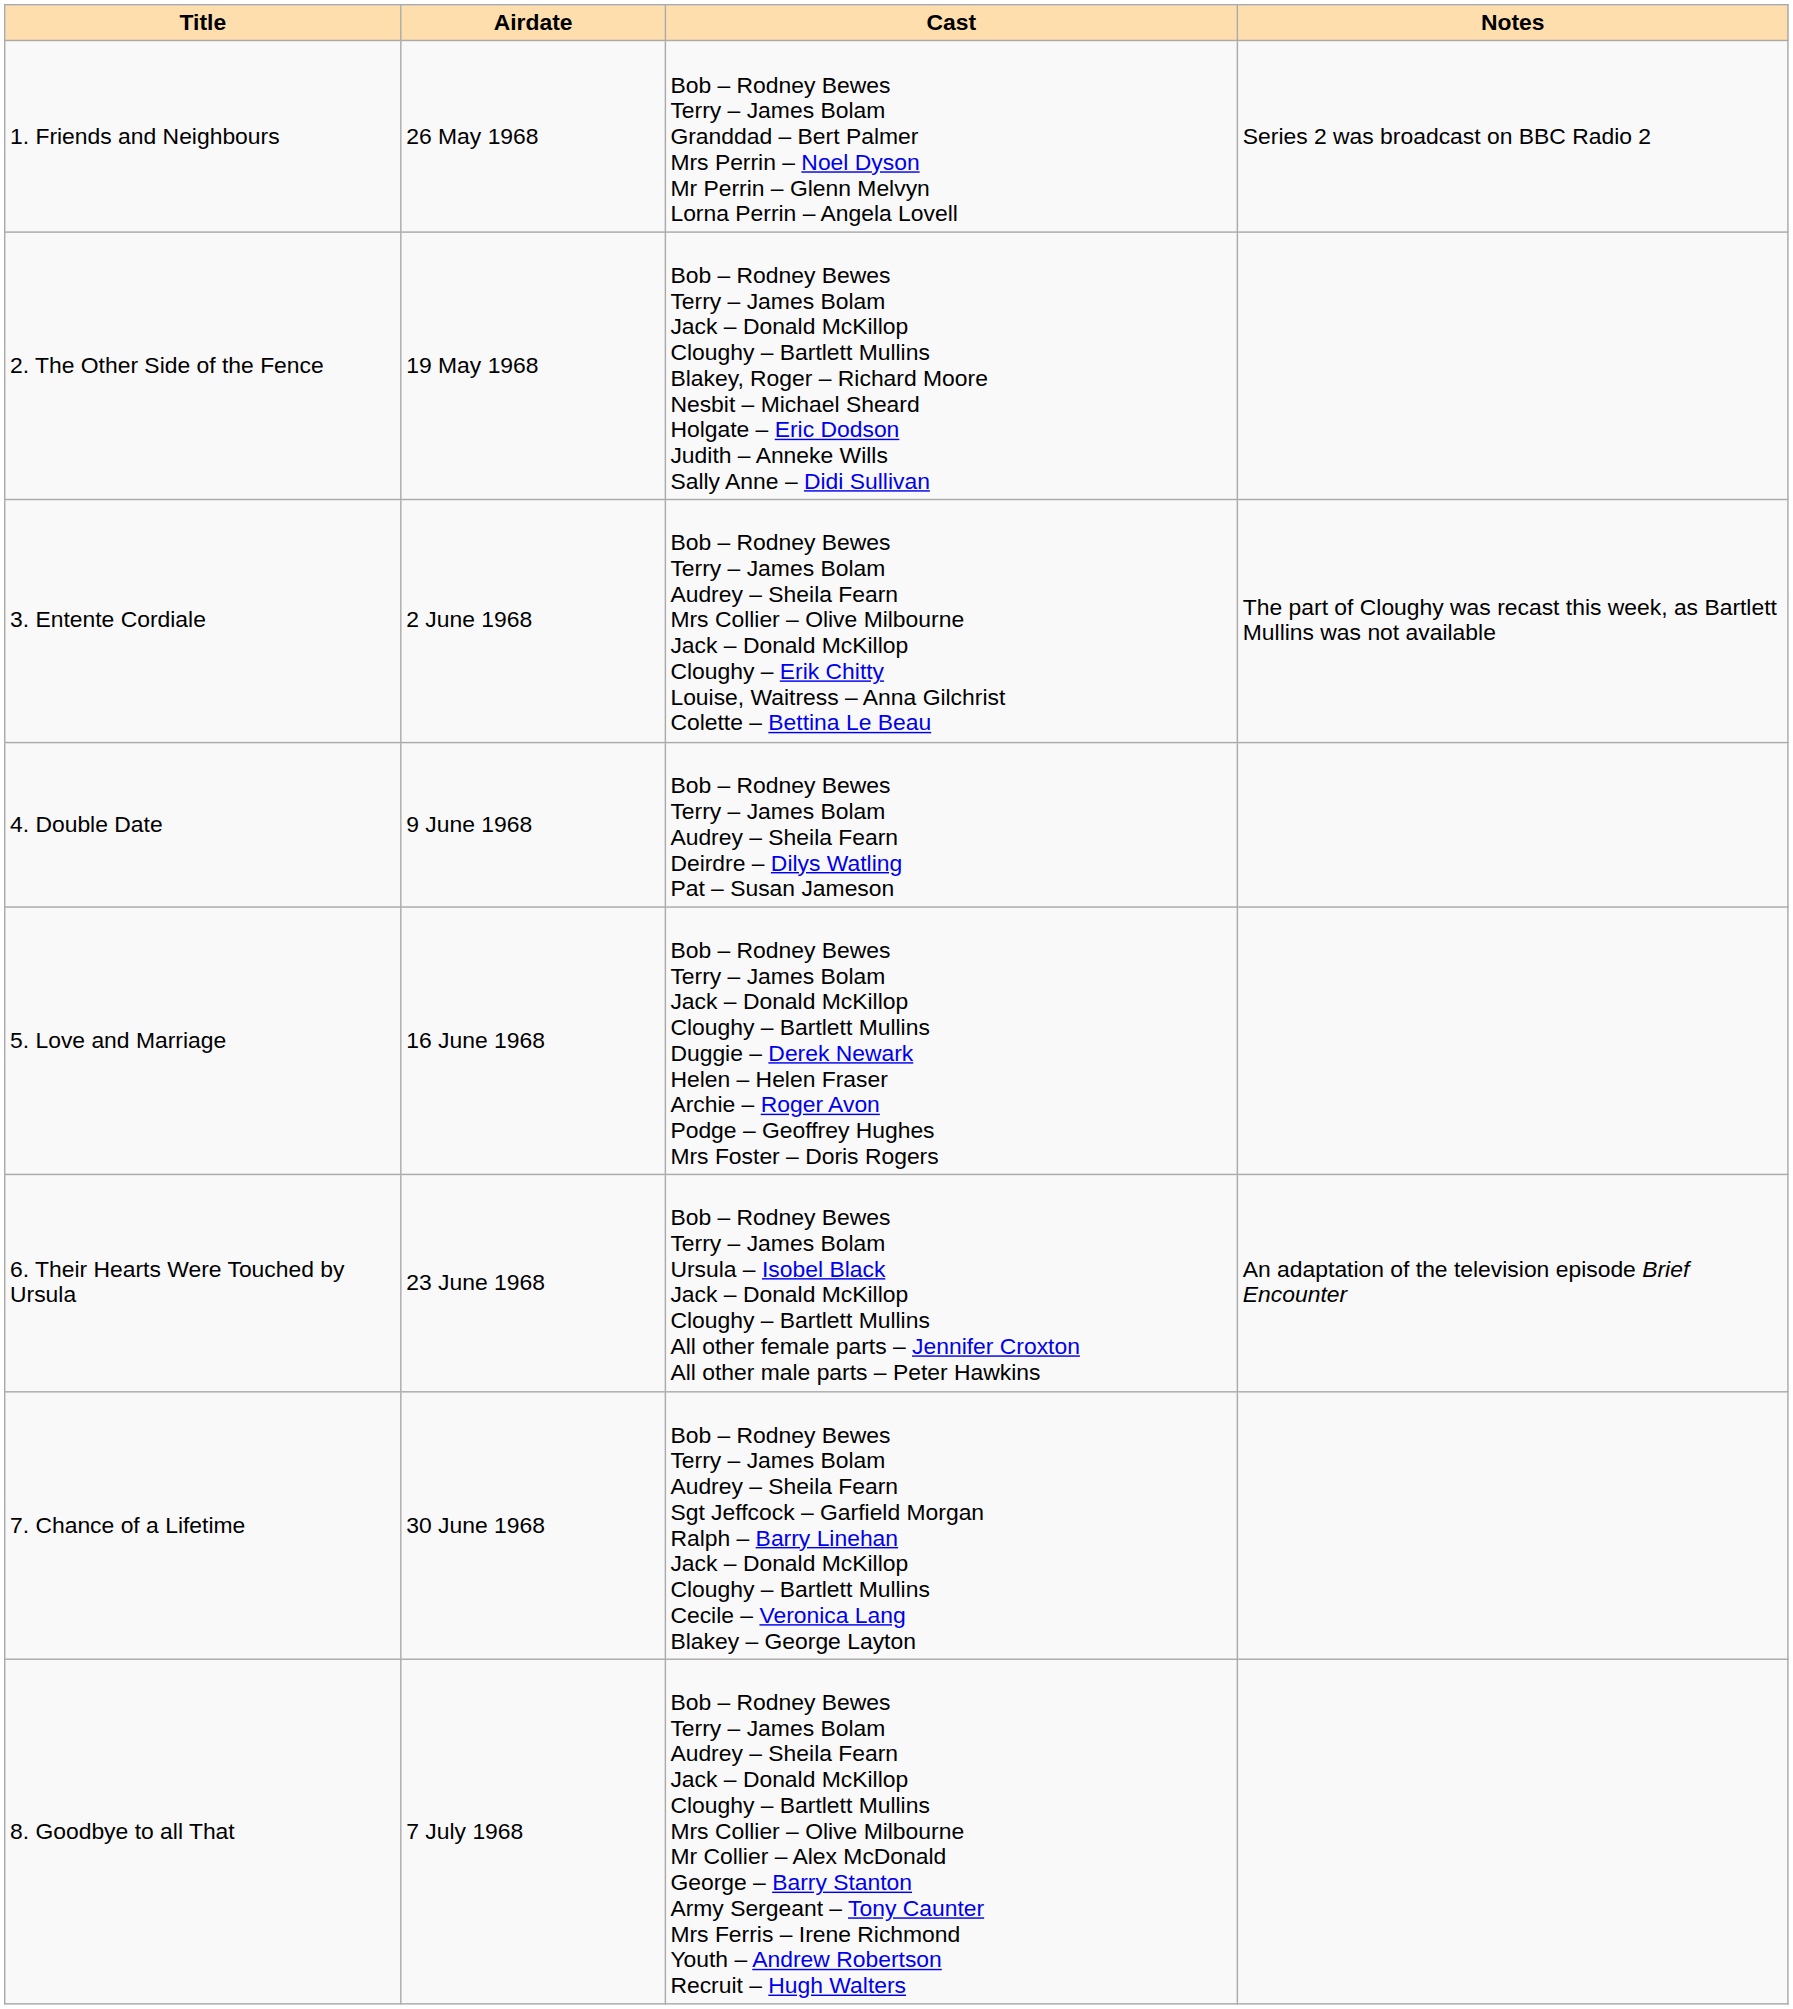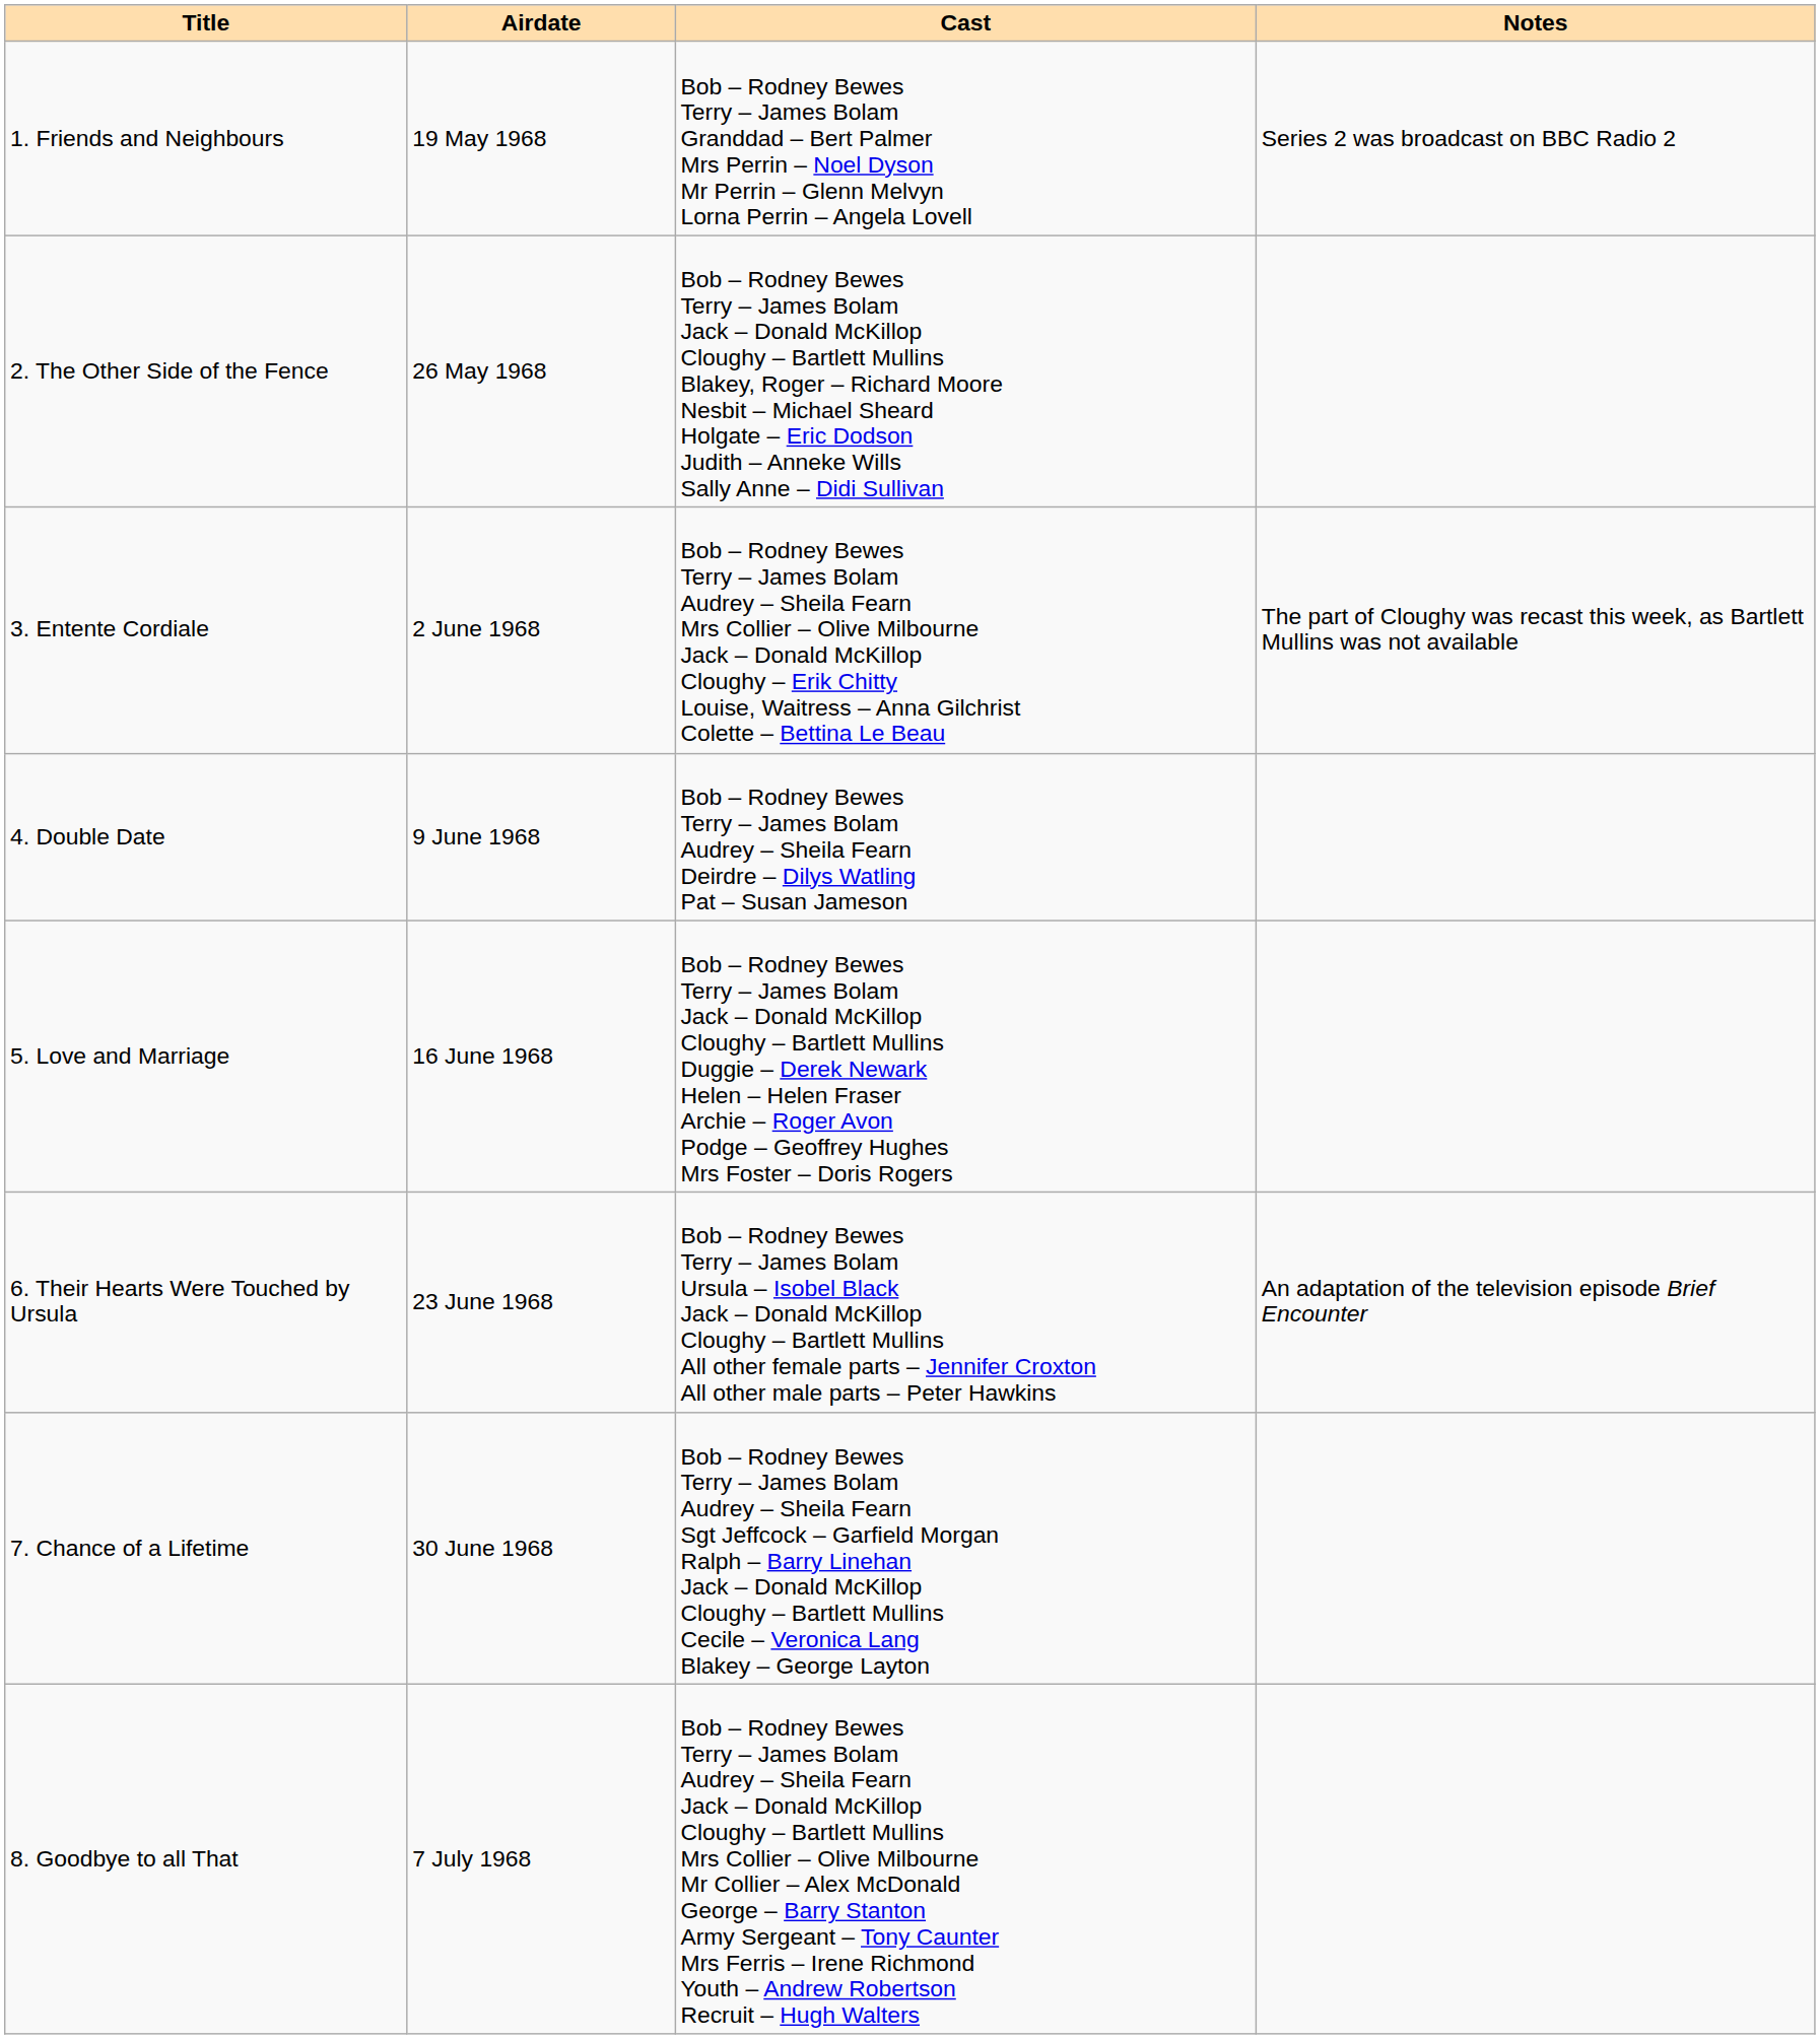1. Friends and Neighbours | Airdate: 26 May 1968 -> 19 May 1968
2. The Other Side of the Fence | Airdate: 19 May 1968 -> 26 May 1968
